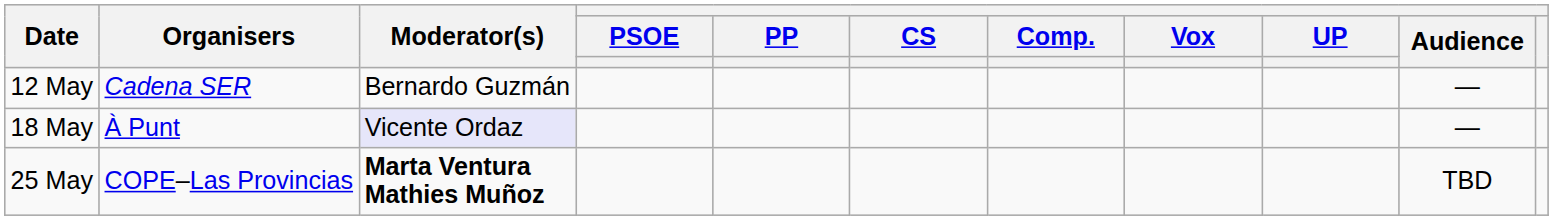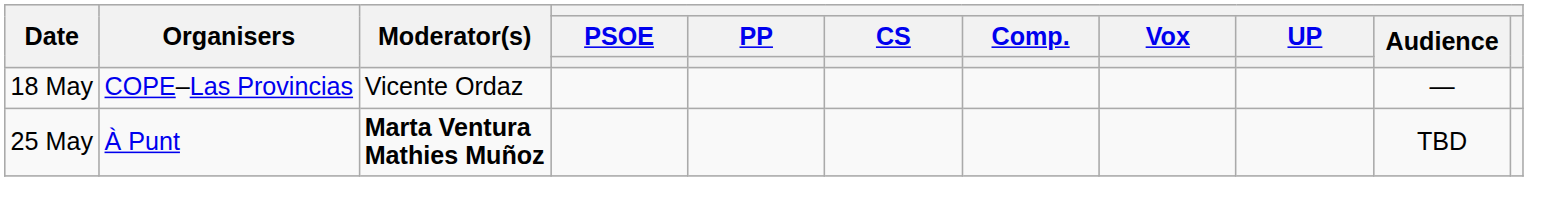- row: 12 May | Cadena SER | Bernardo Guzmán | —
18 May | Organisers: À Punt -> COPE–Las Provincias
18 May | Moderator(s): lavender background -> no background
25 May | Organisers: COPE–Las Provincias -> À Punt
